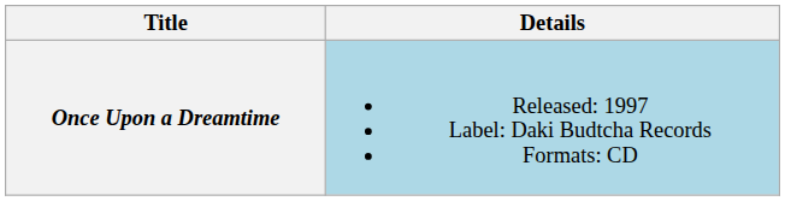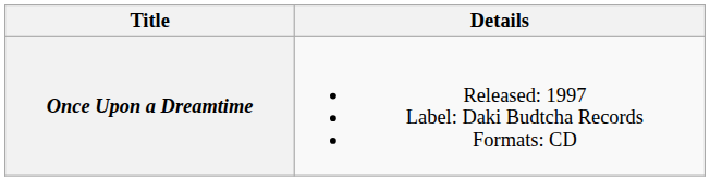Once Upon a Dreamtime | Details: lightblue background -> no background
